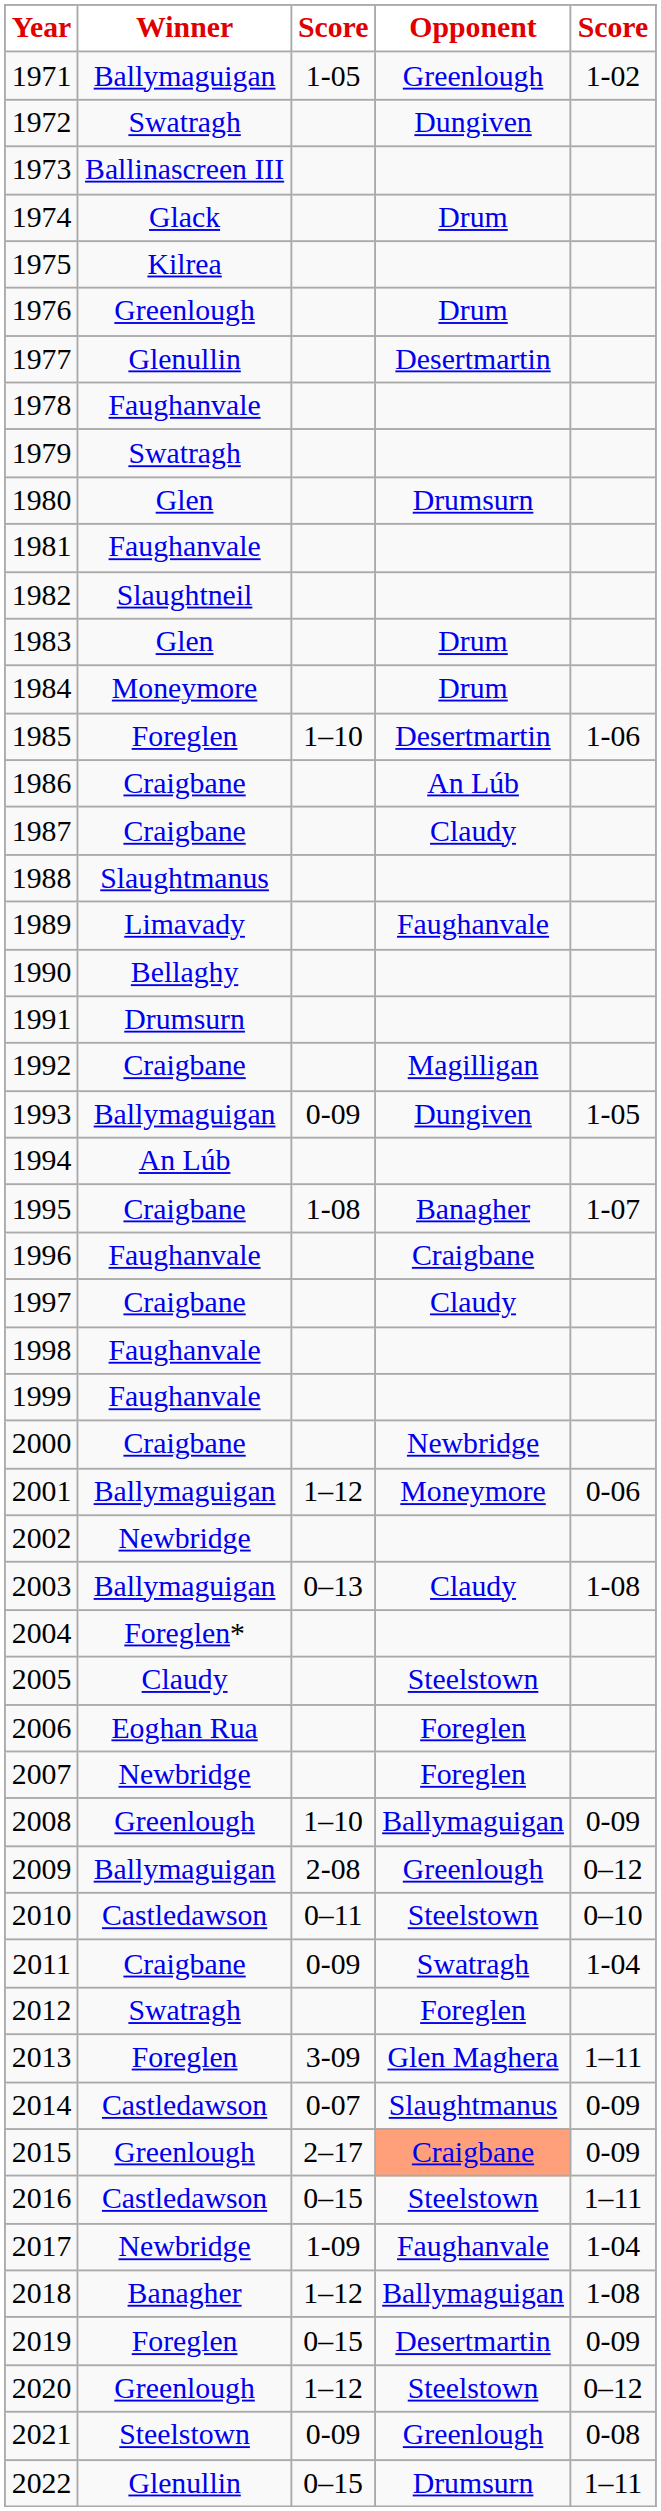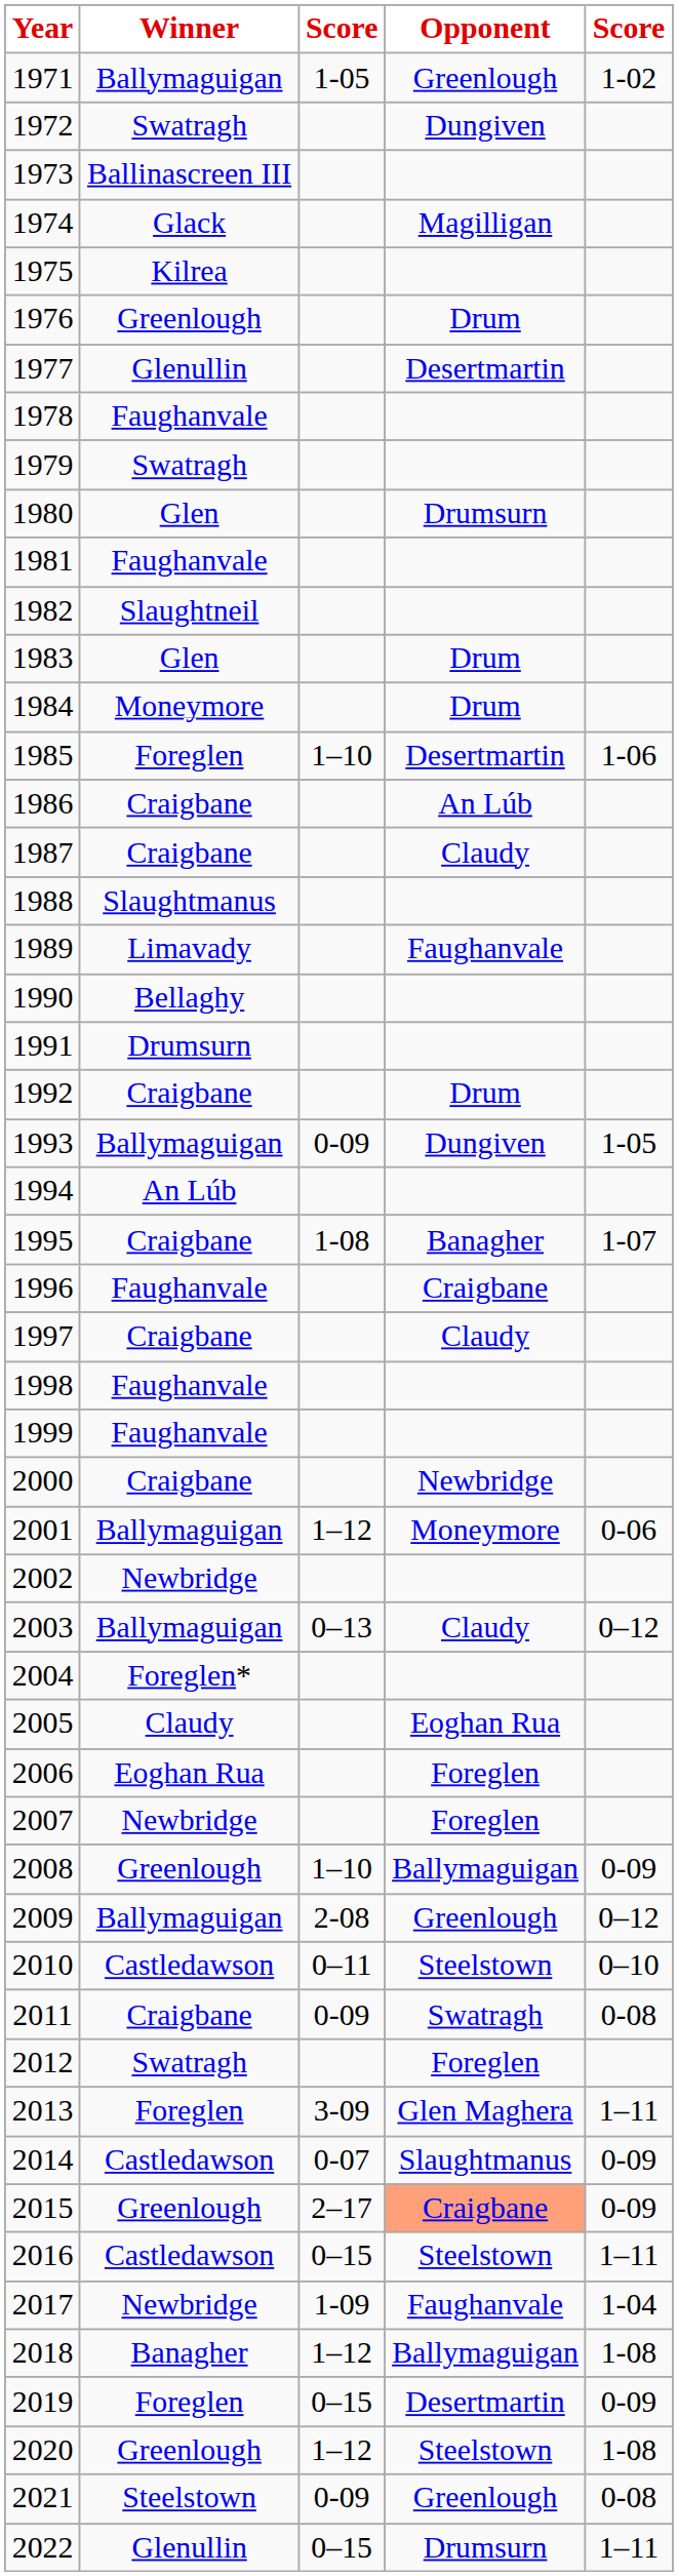1974 | Opponent: Drum -> Magilligan
1992 | Opponent: Magilligan -> Drum
2003 | column 5: 1-08 -> 0–12
2005 | Opponent: Steelstown -> Eoghan Rua
2011 | column 5: 1-04 -> 0-08
2020 | column 5: 0–12 -> 1-08
